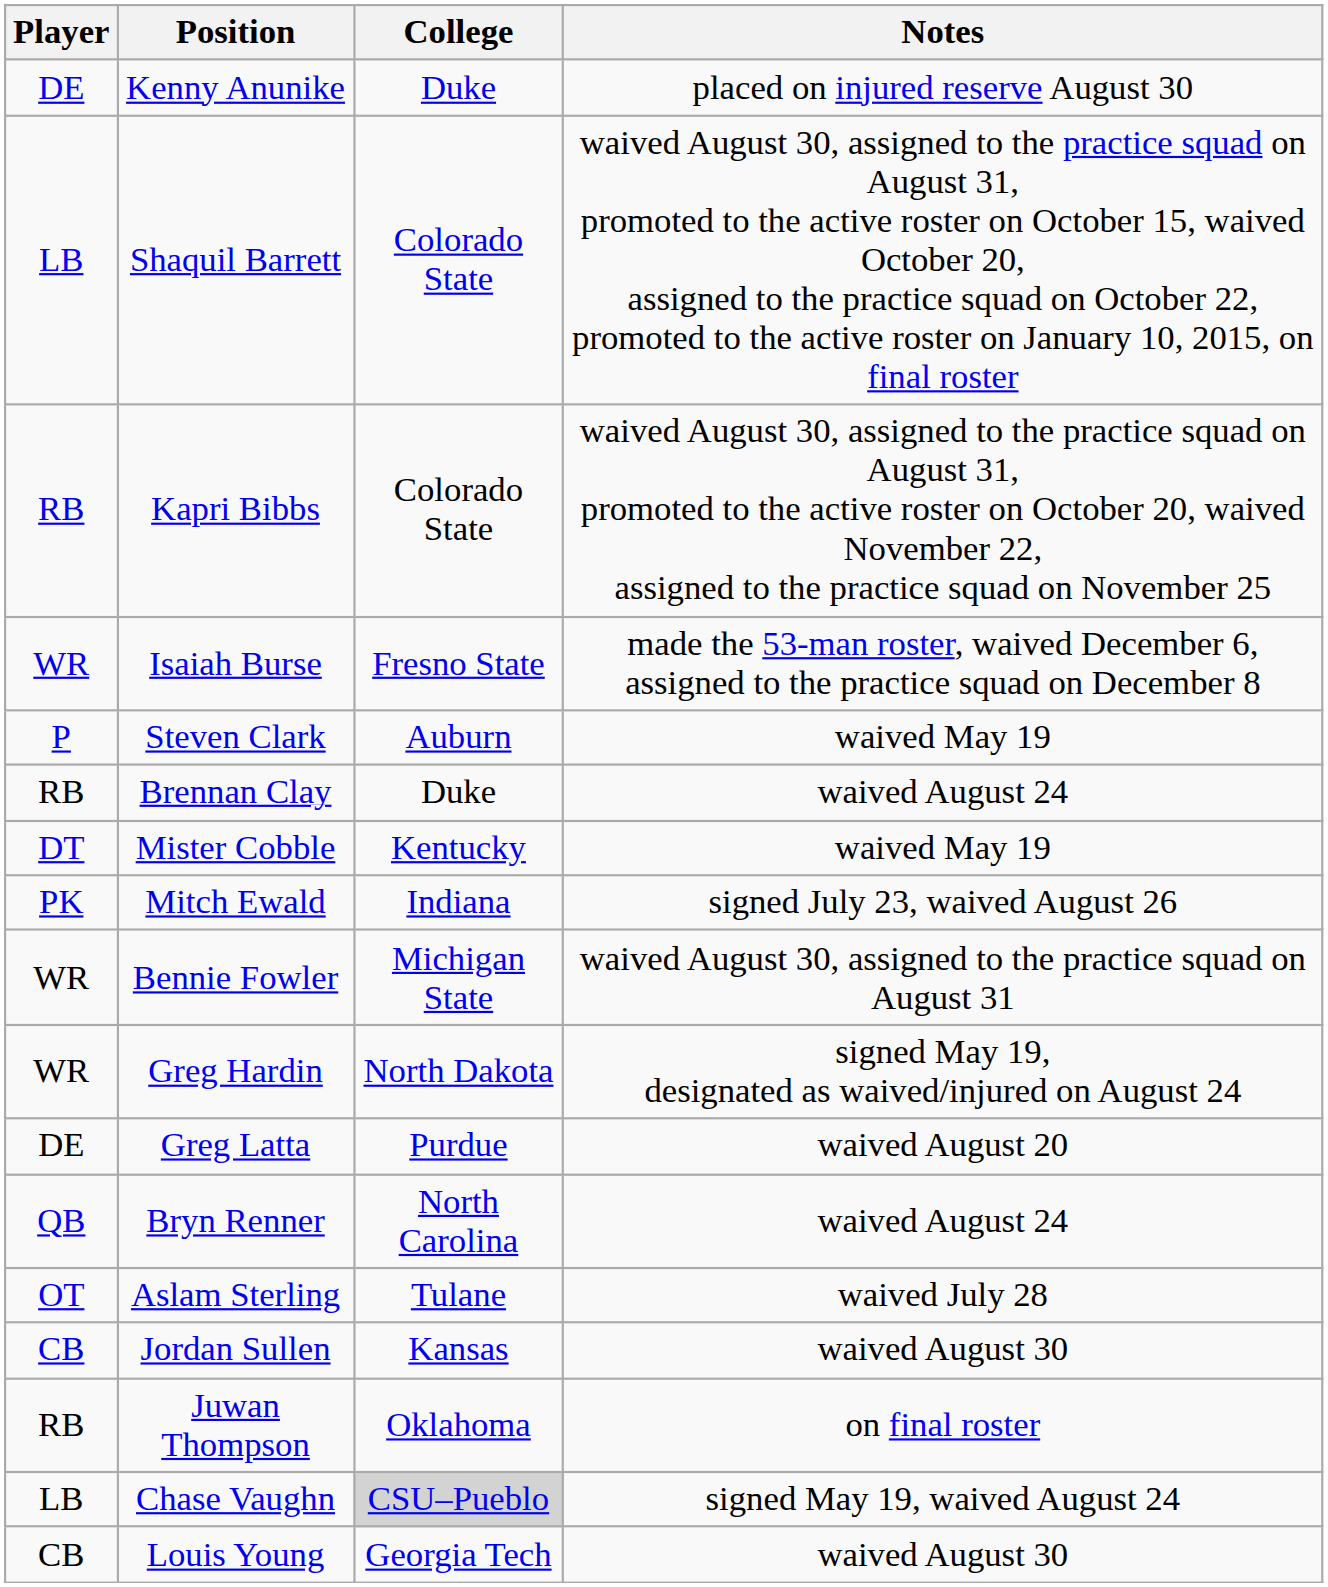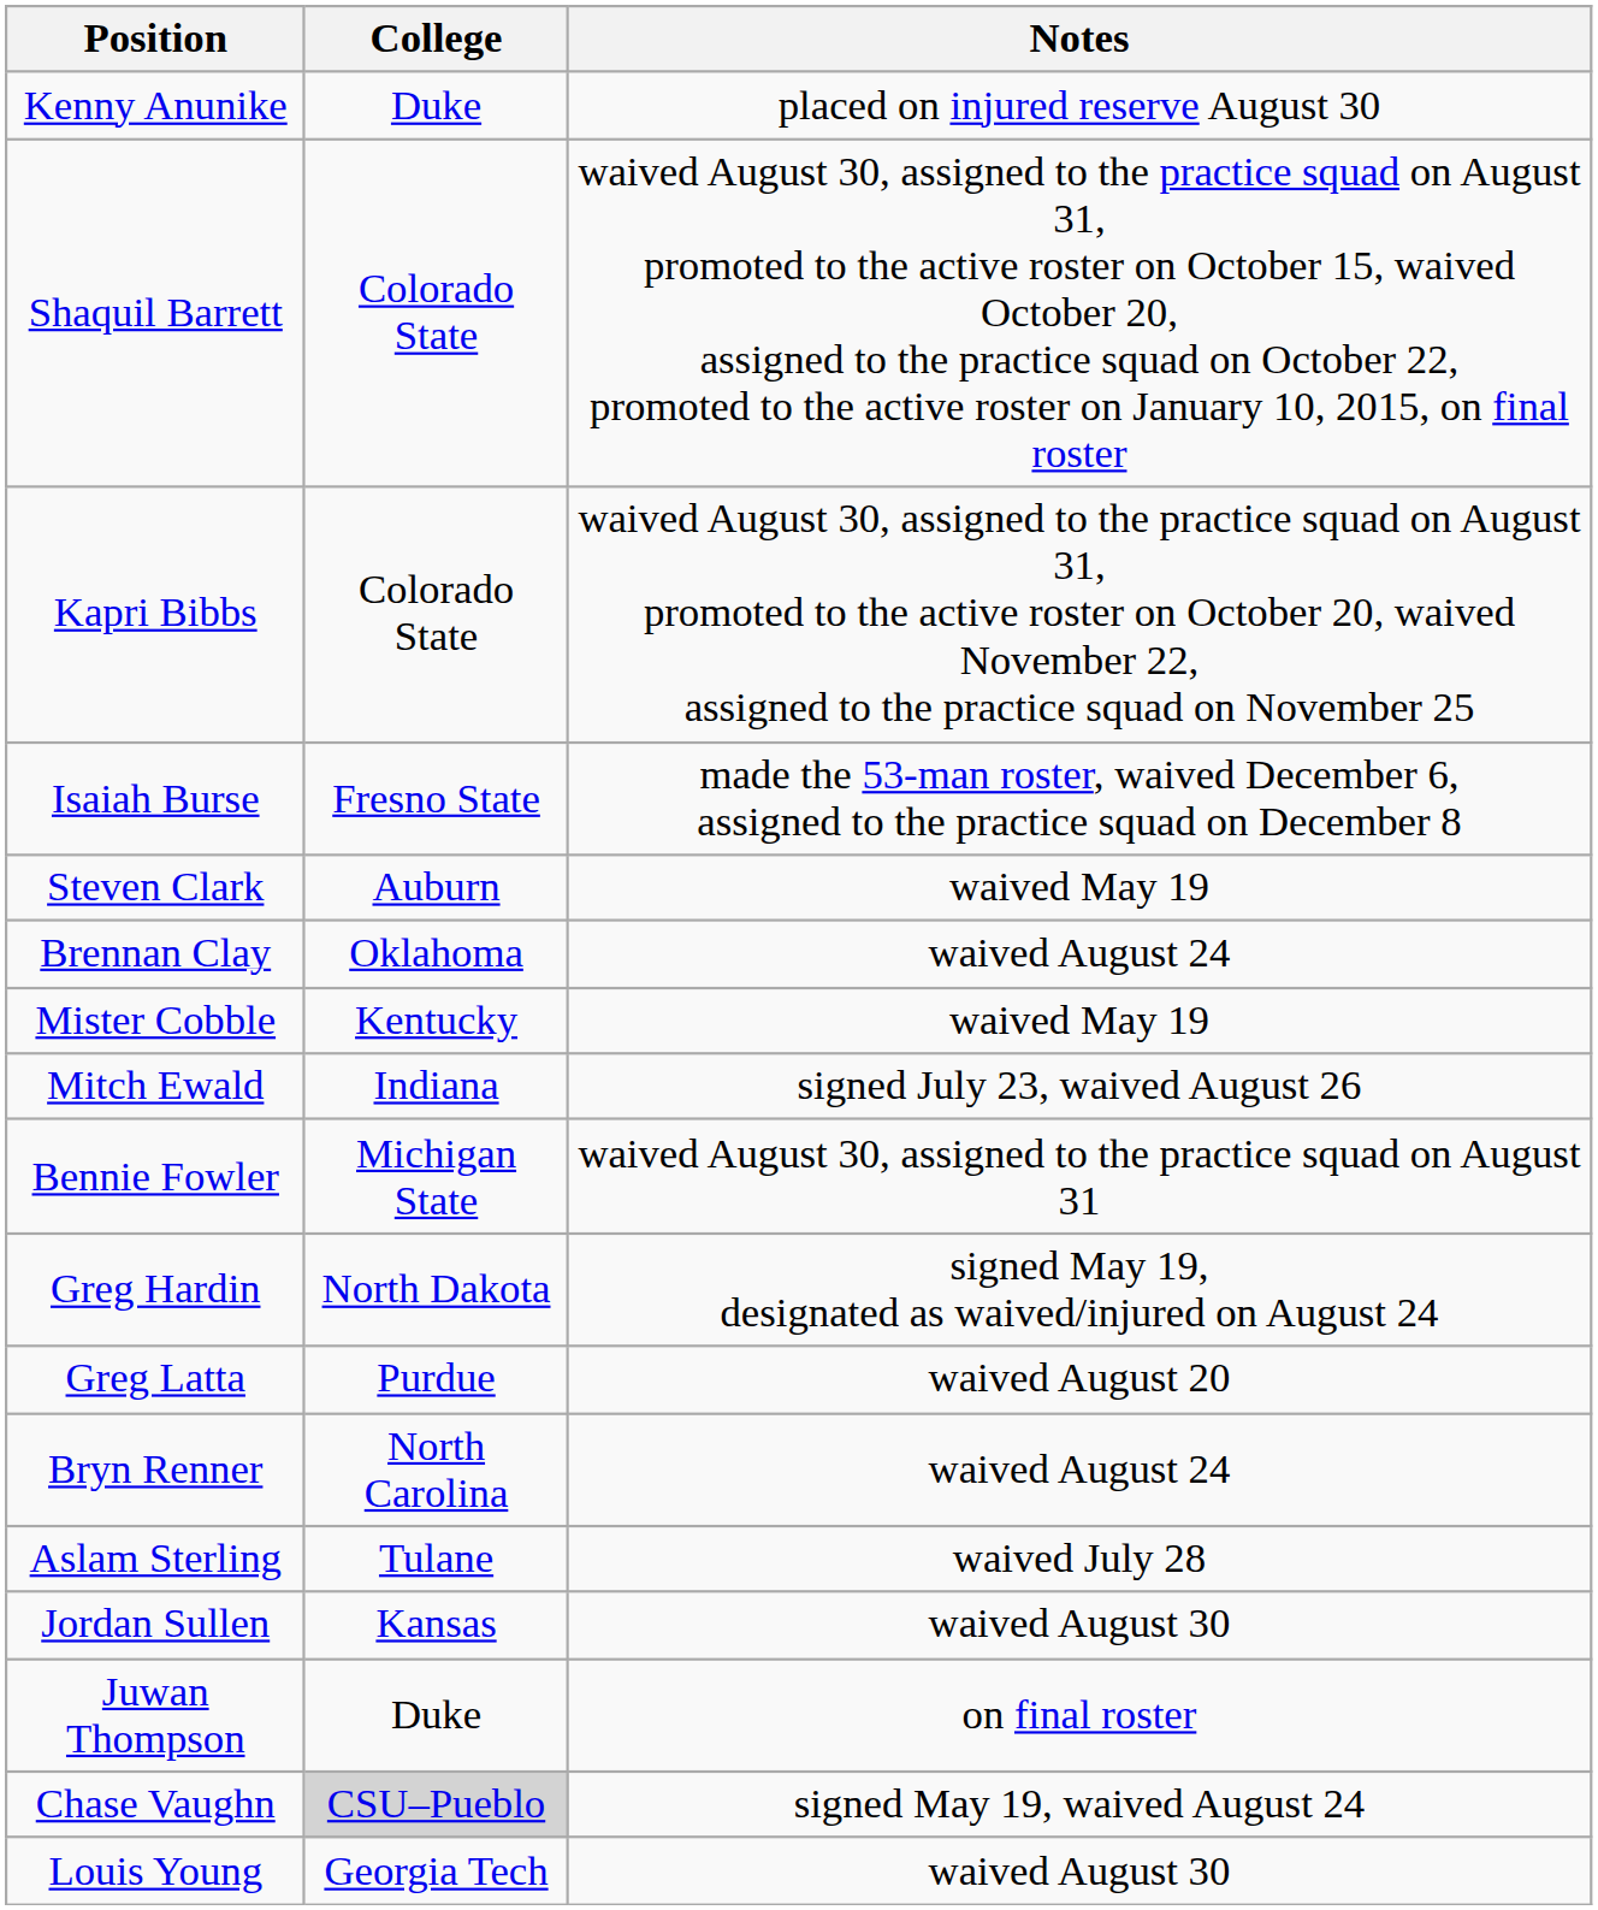- column: Player | DE | LB | RB | WR | P | RB | DT | PK | WR | WR | DE | QB | OT | CB | RB | LB | CB
Brennan Clay | College: Duke -> Oklahoma
Juwan Thompson | College: Oklahoma -> Duke
